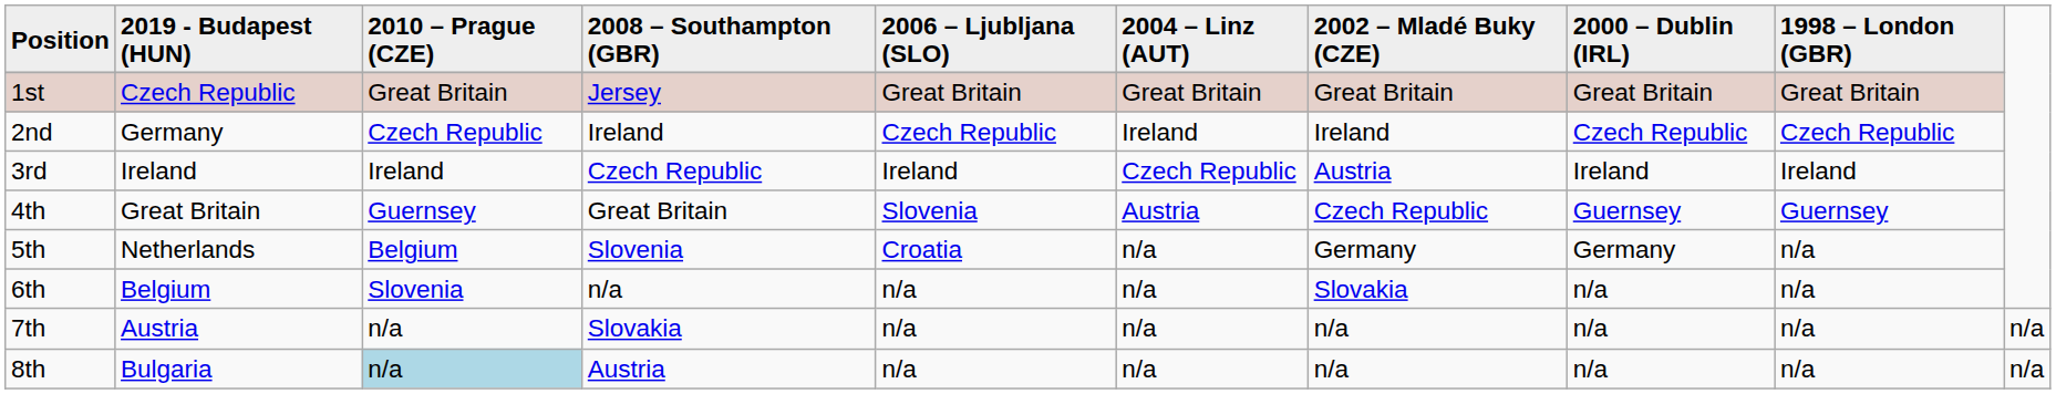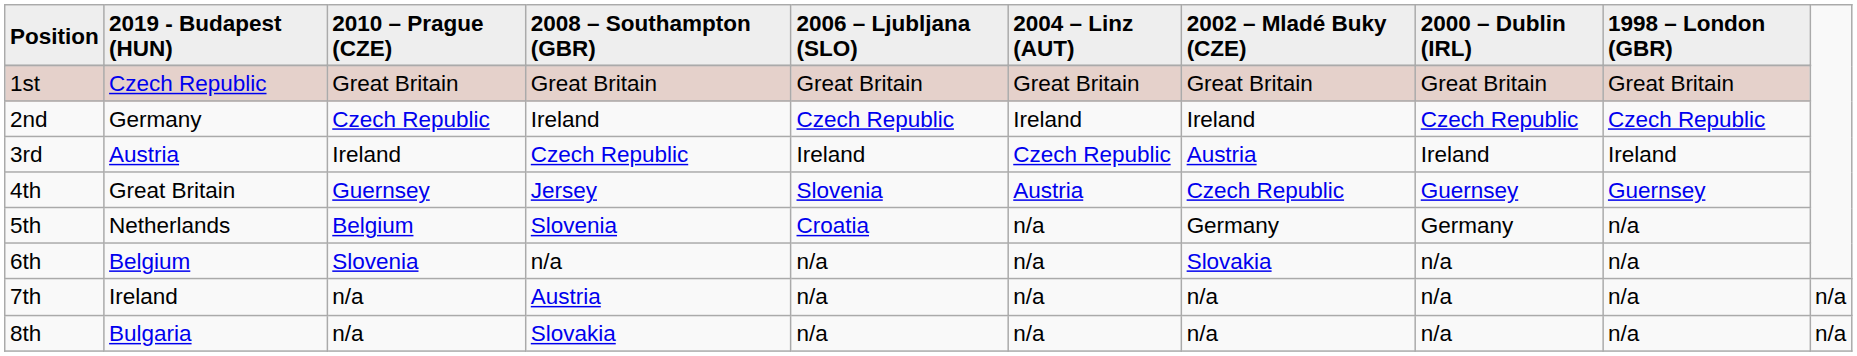1st | 2008 – Southampton (GBR): Jersey -> Great Britain
3rd | 2019 - Budapest (HUN): Ireland -> Austria
4th | 2008 – Southampton (GBR): Great Britain -> Jersey
7th | 2019 - Budapest (HUN): Austria -> Ireland
7th | 2008 – Southampton (GBR): Slovakia -> Austria
8th | 2010 – Prague (CZE): lightblue background -> no background
8th | 2008 – Southampton (GBR): Austria -> Slovakia
